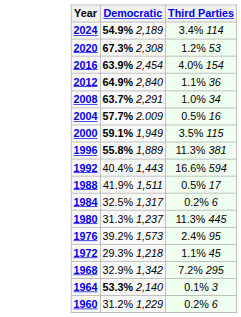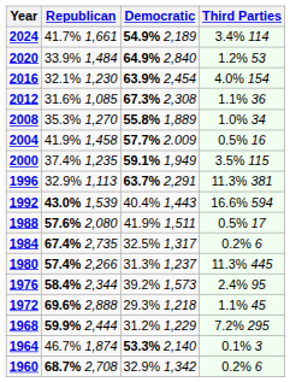+ column: Republican | 41.7% 1,661 | 33.9% 1,484 | 32.1% 1,230 | 31.6% 1,085 | 35.3% 1,270 | 41.9% 1,458 | 37.4% 1,235 | 32.9% 1,113 | 43.0% 1,539 | 57.6% 2,080 | 67.4% 2,735 | 57.4% 2,266 | 58.4% 2,344 | 69.6% 2,888 | 59.9% 2,444 | 46.7% 1,874 | 68.7% 2,708
2020 | Democratic: 67.3% 2,308 -> 64.9% 2,840
2012 | Democratic: 64.9% 2,840 -> 67.3% 2,308
2008 | Democratic: 63.7% 2,291 -> 55.8% 1,889
1996 | Democratic: 55.8% 1,889 -> 63.7% 2,291
1968 | Democratic: 32.9% 1,342 -> 31.2% 1,229
1960 | Democratic: 31.2% 1,229 -> 32.9% 1,342
